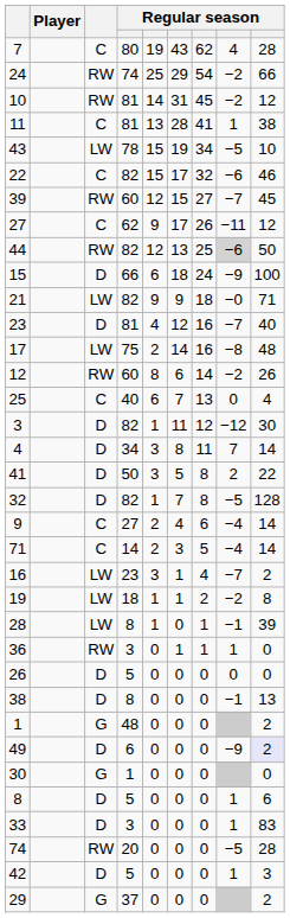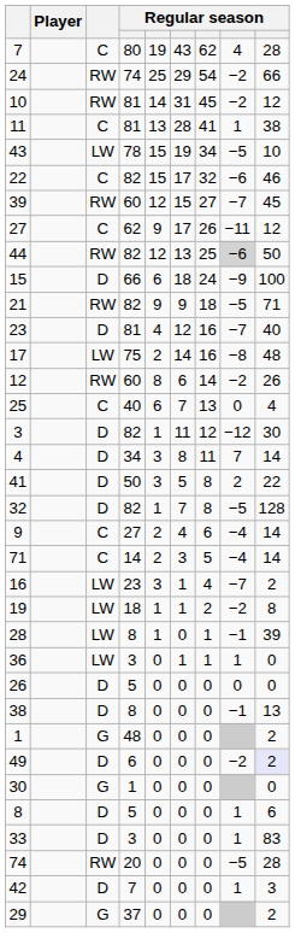21 | column 3: LW -> RW
21 | column 8: −0 -> −5
36 | column 3: RW -> LW
49 | column 8: −9 -> −2
42 | column 4: 5 -> 7
